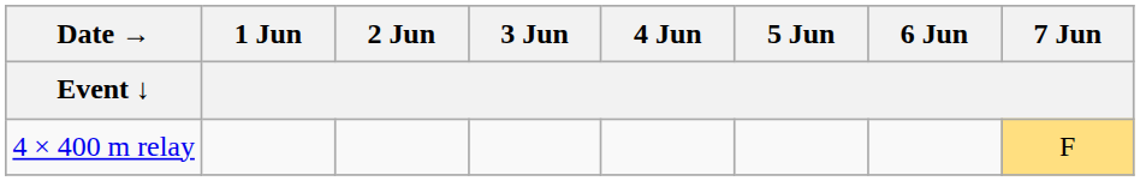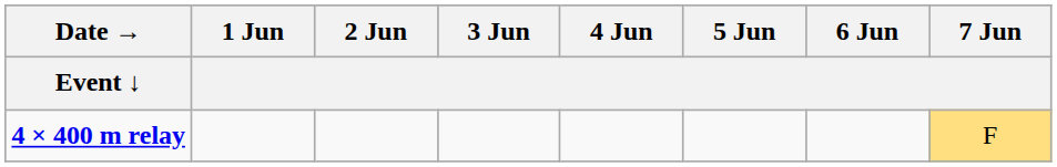4 × 400 m relay | Date → / Event ↓: normal -> bold
